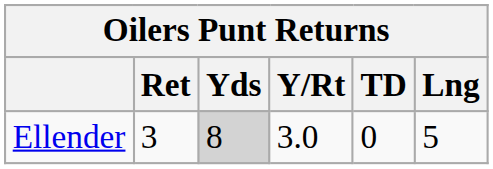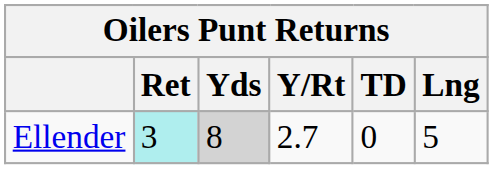Ellender | Ret: no background -> paleturquoise background
Ellender | Y/Rt: 3.0 -> 2.7
